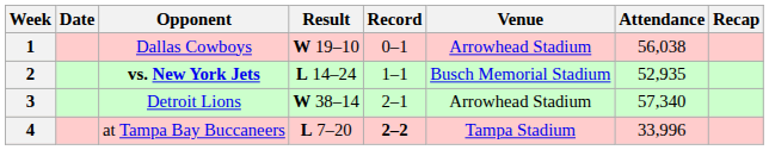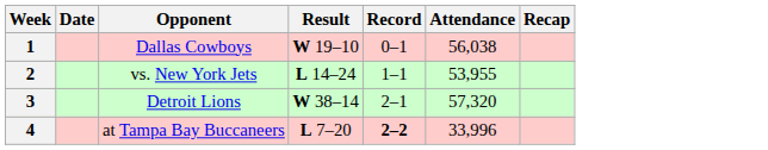- column: Venue | Arrowhead Stadium | Busch Memorial Stadium | Arrowhead Stadium | Tampa Stadium
2 | Opponent: bold -> normal
2 | Attendance: 52,935 -> 53,955
3 | Attendance: 57,340 -> 57,320
